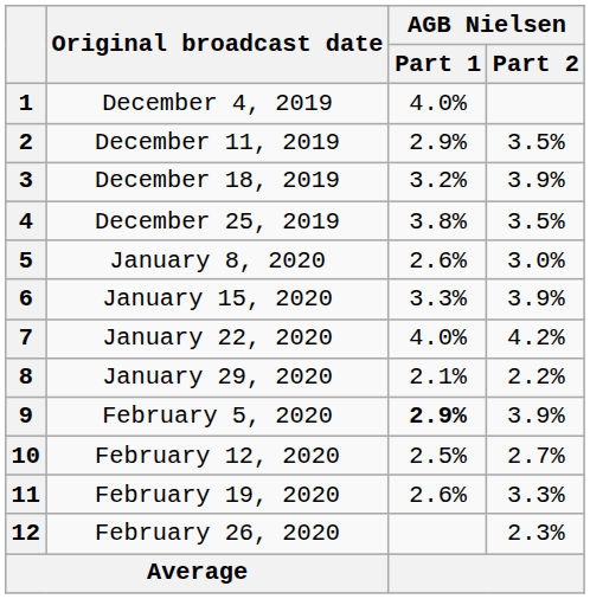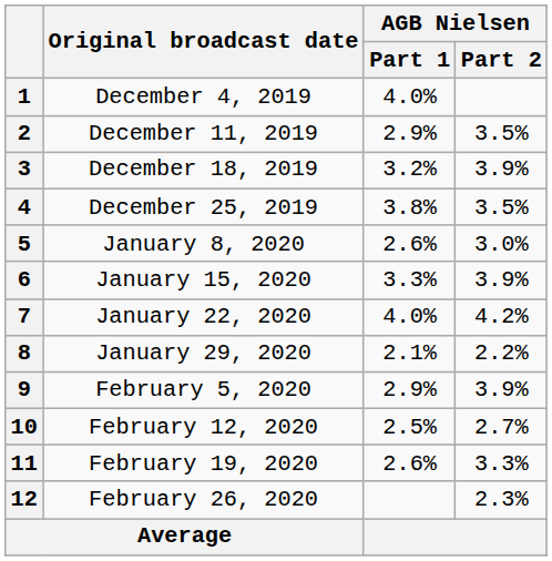9 | AGB Nielsen / Part 1: bold -> normal
